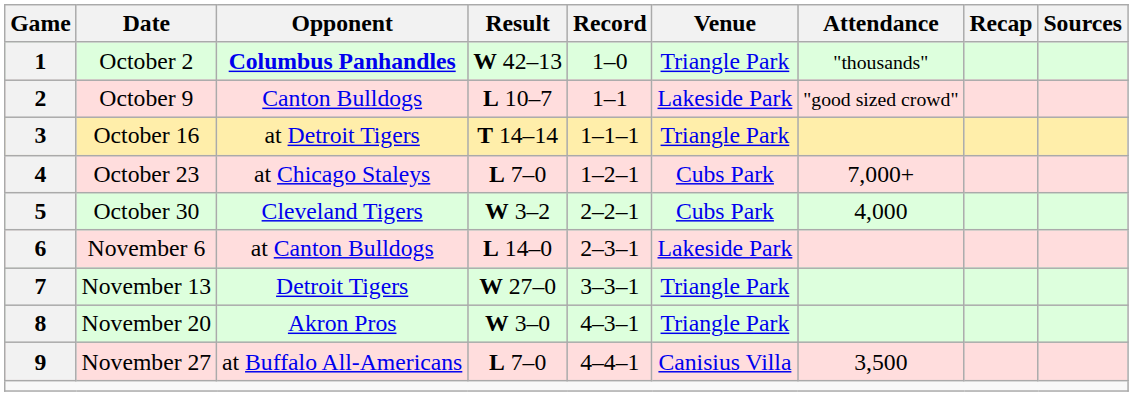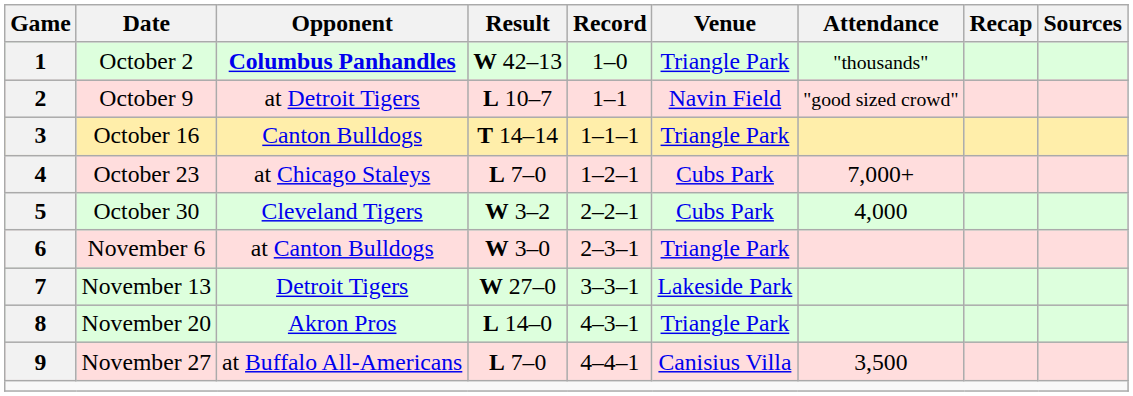2 | Opponent: Canton Bulldogs -> at Detroit Tigers
2 | Venue: Lakeside Park -> Navin Field
3 | Opponent: at Detroit Tigers -> Canton Bulldogs
6 | Result: L 14–0 -> W 3–0
6 | Venue: Lakeside Park -> Triangle Park
7 | Venue: Triangle Park -> Lakeside Park
8 | Result: W 3–0 -> L 14–0
